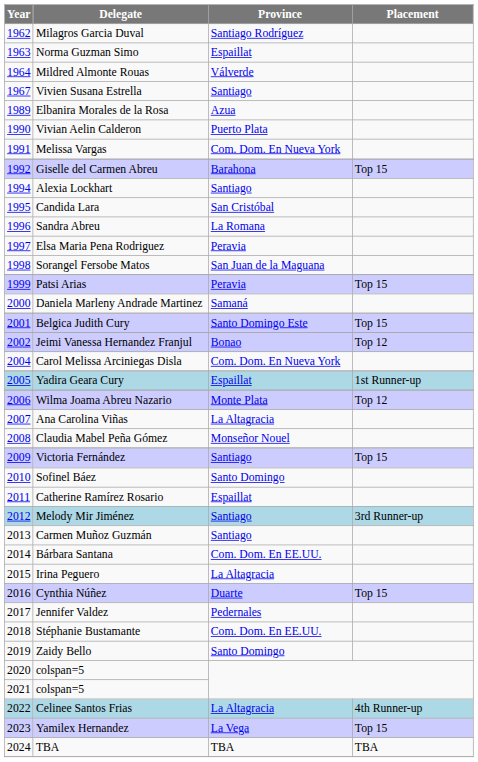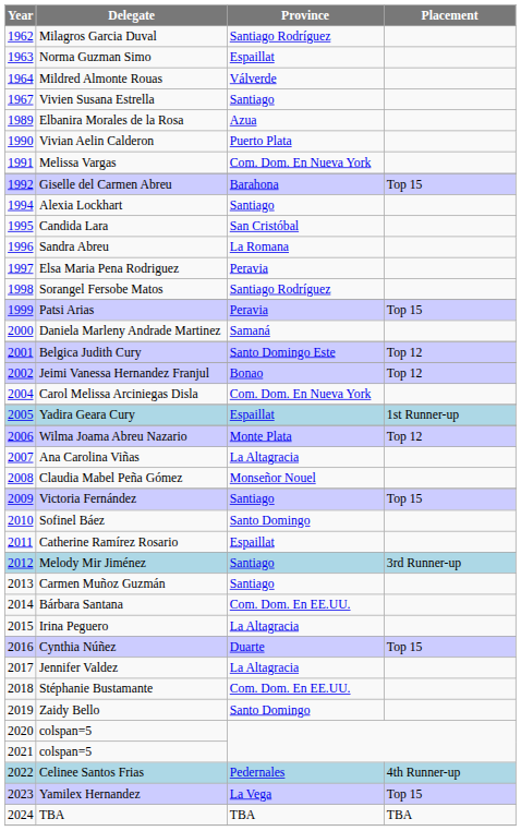Sorangel Fersobe Matos | Province: San Juan de la Maguana -> Santiago Rodríguez
Belgica Judith Cury | Placement: Top 15 -> Top 12
Jennifer Valdez | Province: Pedernales -> La Altagracia
Celinee Santos Frias | Province: La Altagracia -> Pedernales
